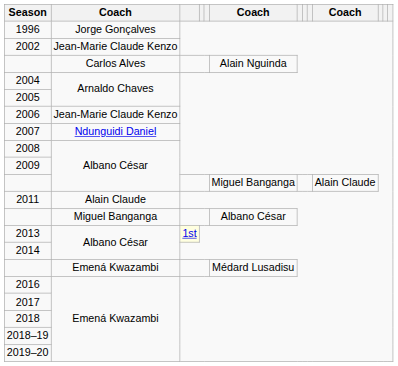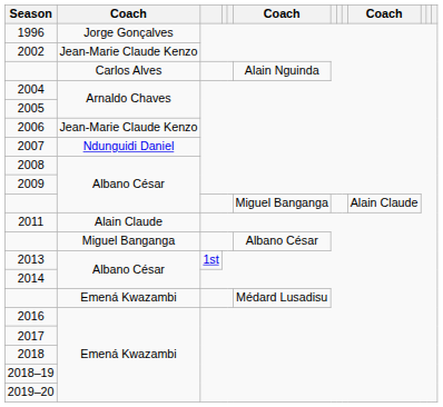2013 | column 3: lightyellow background -> no background
